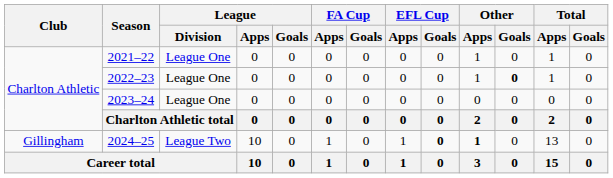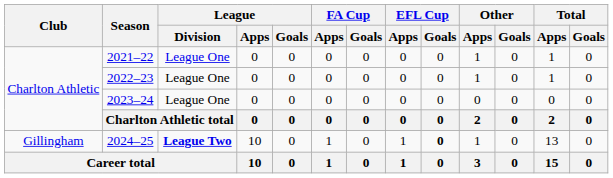2022–23 | Other / Goals: bold -> normal
2024–25 | League / Division: normal -> bold
2024–25 | Other / Apps: bold -> normal
